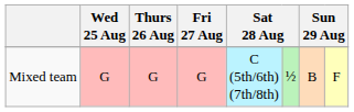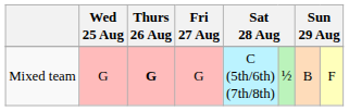Mixed team | Thurs 26 Aug: normal -> bold
